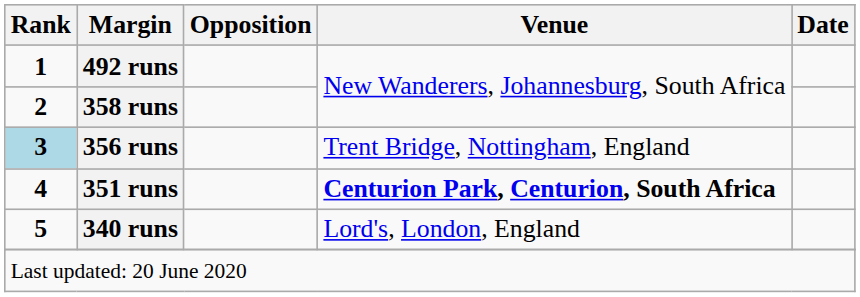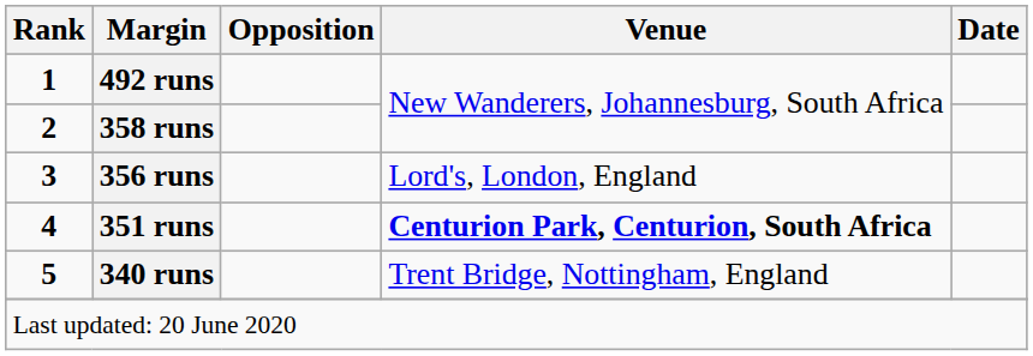356 runs | Rank: lightblue background -> no background
356 runs | Venue: Trent Bridge, Nottingham, England -> Lord's, London, England
340 runs | Venue: Lord's, London, England -> Trent Bridge, Nottingham, England
